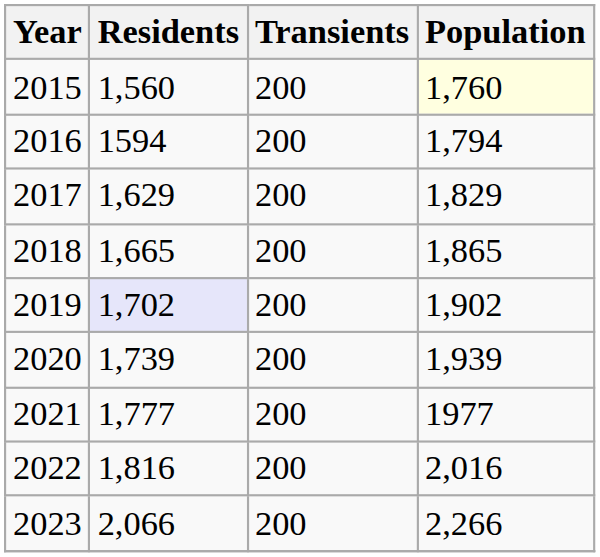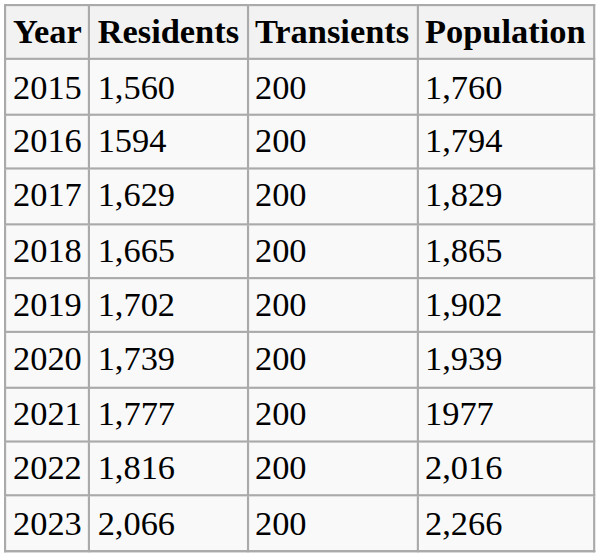2015 | Population: lightyellow background -> no background
2019 | Residents: lavender background -> no background
